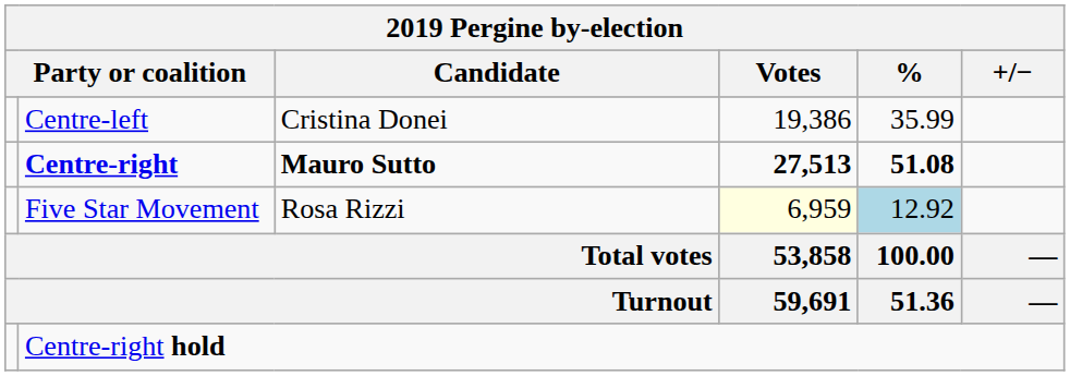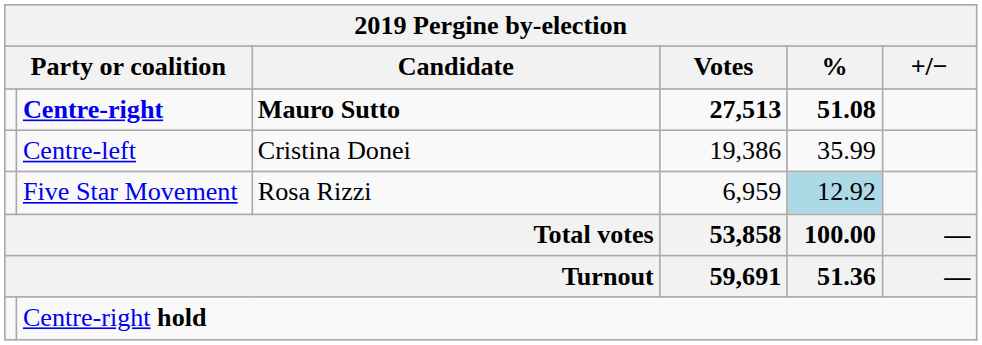rows swapped: Centre-right <-> Centre-left
Five Star Movement | Votes: lightyellow background -> no background
